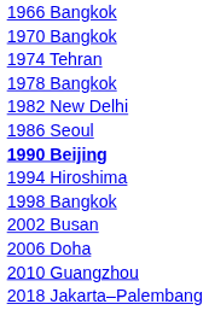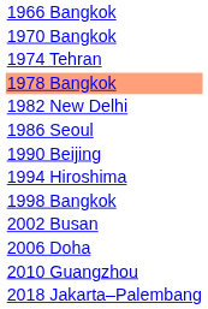1978 Bangkok | column 1: no background -> lightsalmon background
1990 Beijing | column 1: bold -> normal
